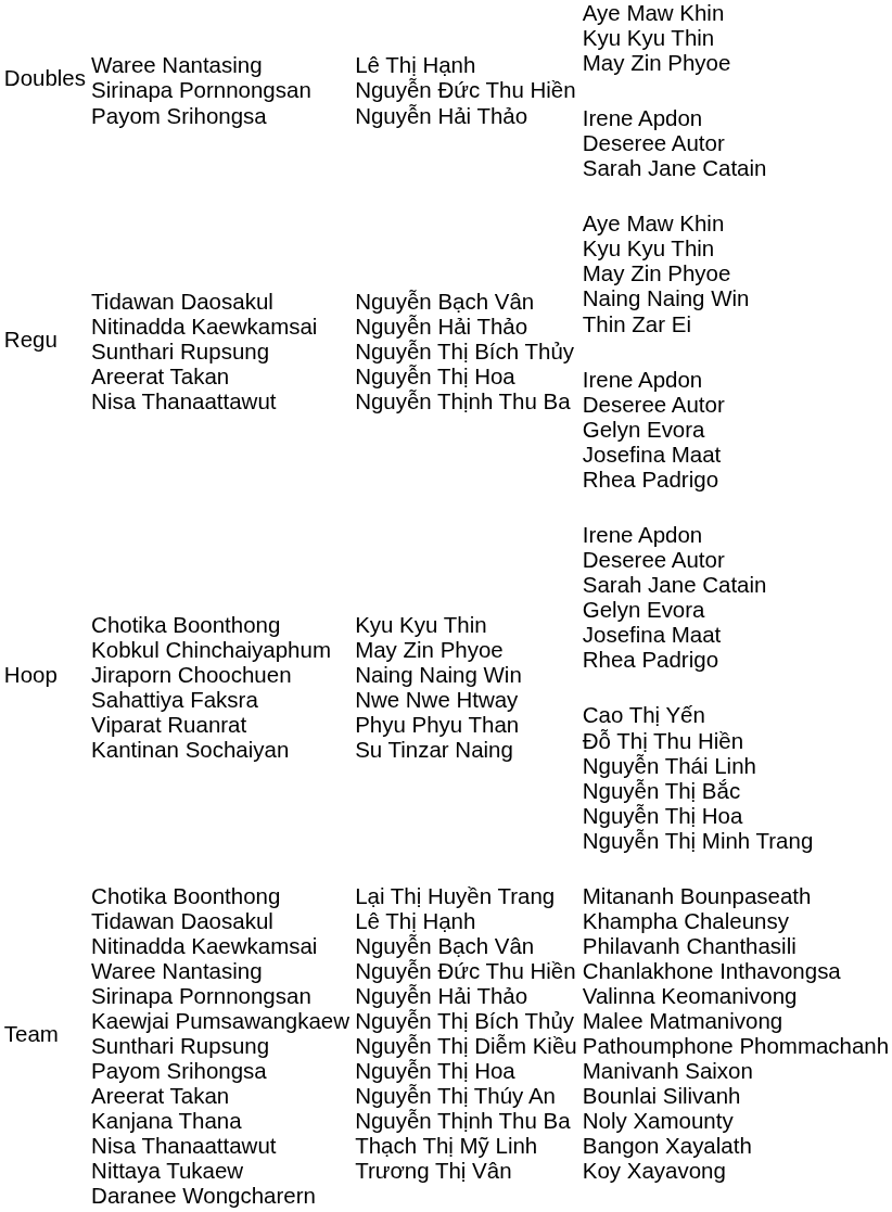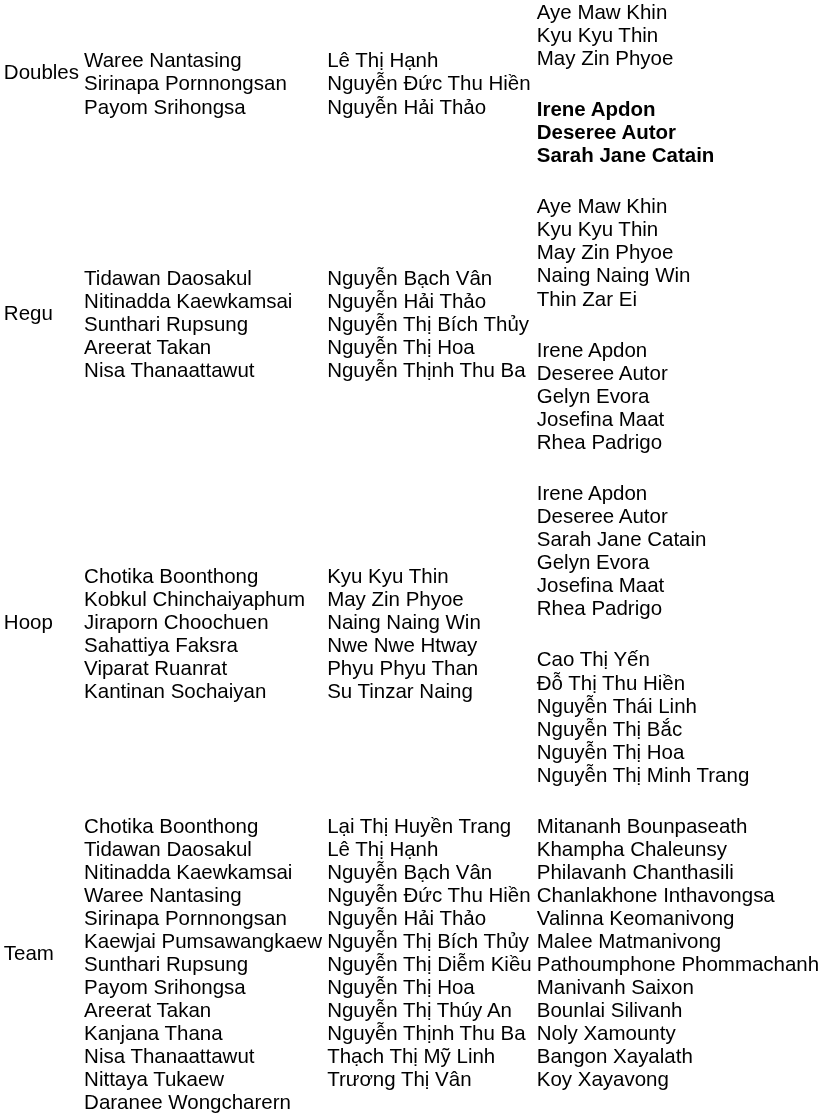Irene Apdon Deseree Autor Sarah Jane Catain | column 4: normal -> bold
